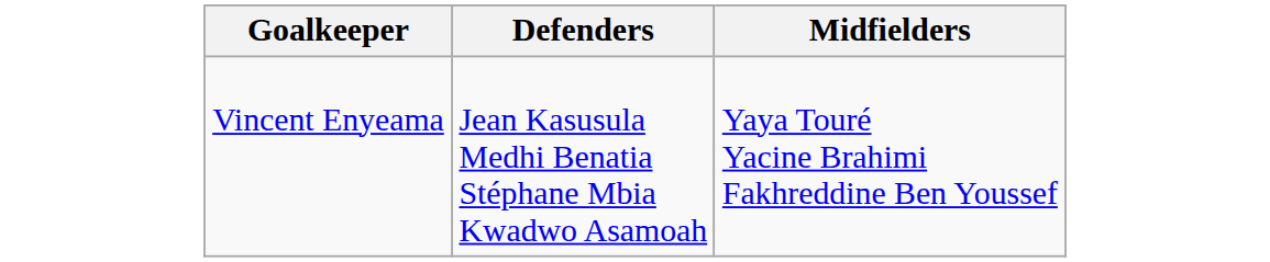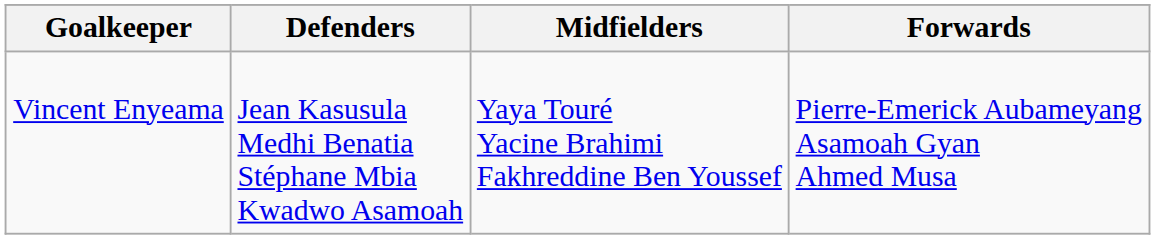+ column: Forwards | Pierre-Emerick Aubameyang Asamoah Gyan Ahmed Musa
